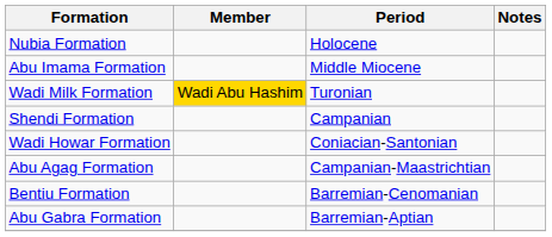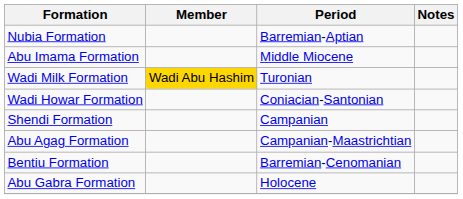Nubia Formation | Period: Holocene -> Barremian-Aptian
rows swapped: Shendi Formation <-> Wadi Howar Formation
Abu Gabra Formation | Period: Barremian-Aptian -> Holocene
